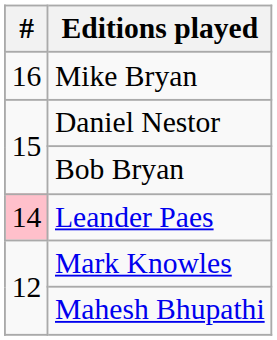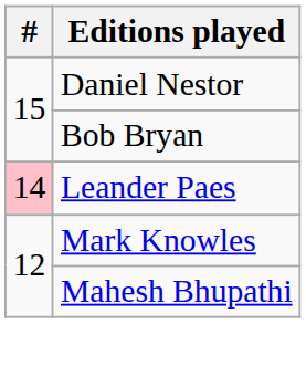- row: 16 | Mike Bryan
